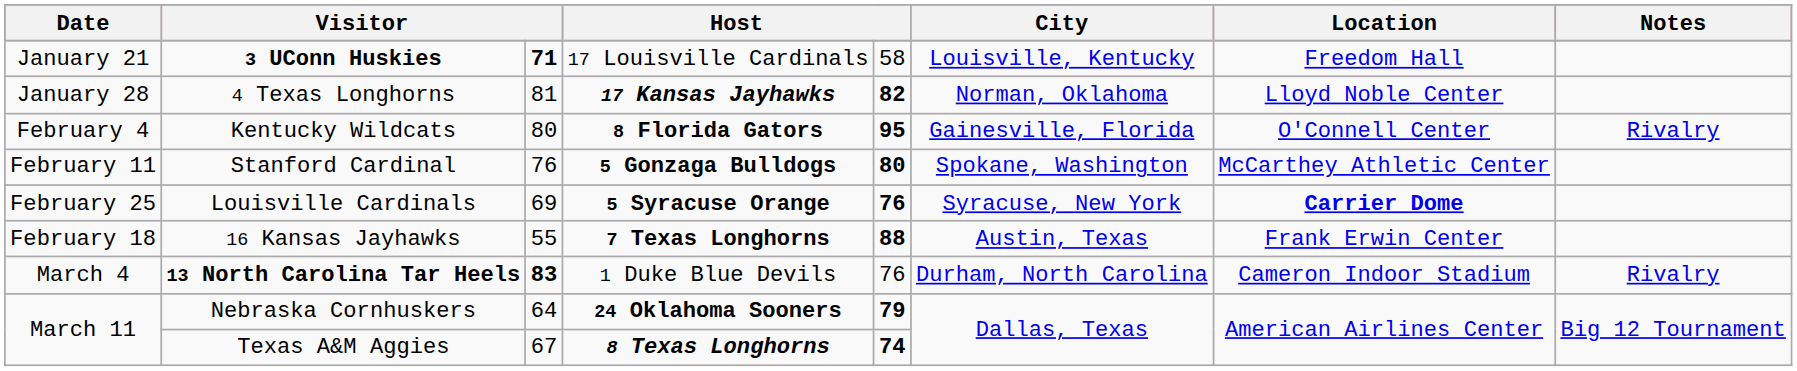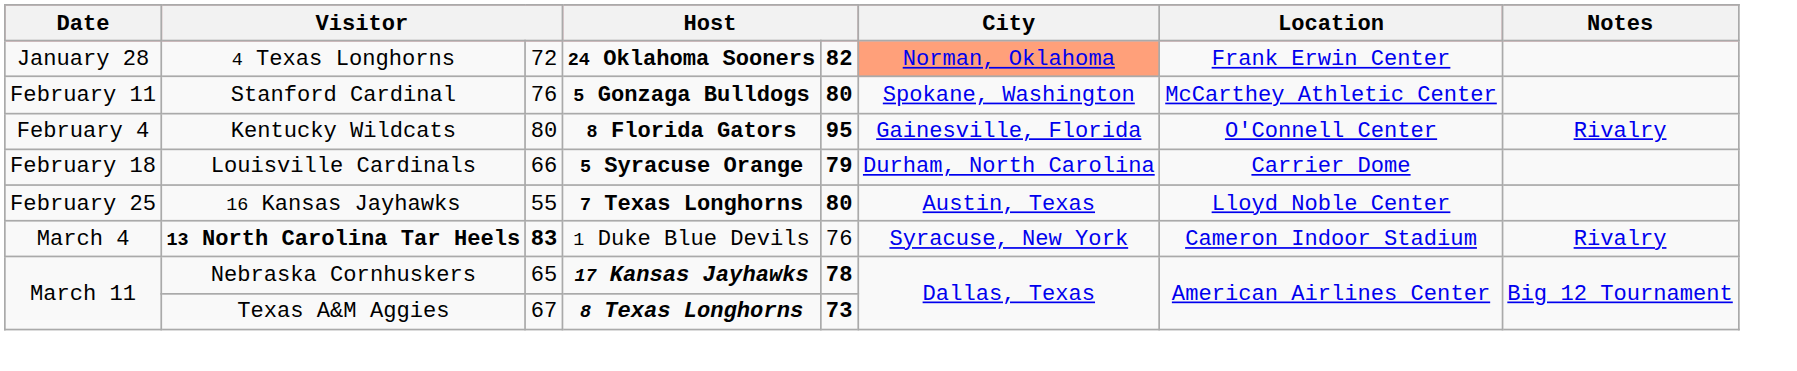- row: January 21 | 3 UConn Huskies | 71 | 17 Louisville Cardinals | 58 | Louisville, Kentucky | Freedom Hall
4 Texas Longhorns | column 3: 81 -> 72
4 Texas Longhorns | column 4: 17 Kansas Jayhawks -> 24 Oklahoma Sooners
4 Texas Longhorns | City: no background -> lightsalmon background
4 Texas Longhorns | Location: Lloyd Noble Center -> Frank Erwin Center
rows swapped: Kentucky Wildcats <-> Stanford Cardinal
Louisville Cardinals | Date: February 25 -> February 18
Louisville Cardinals | column 3: 69 -> 66
Louisville Cardinals | column 5: 76 -> 79
Louisville Cardinals | City: Syracuse, New York -> Durham, North Carolina
Louisville Cardinals | Location: bold -> normal
16 Kansas Jayhawks | Date: February 18 -> February 25
16 Kansas Jayhawks | column 5: 88 -> 80
16 Kansas Jayhawks | Location: Frank Erwin Center -> Lloyd Noble Center
13 North Carolina Tar Heels | City: Durham, North Carolina -> Syracuse, New York
Nebraska Cornhuskers | column 3: 64 -> 65
Nebraska Cornhuskers | column 4: 24 Oklahoma Sooners -> 17 Kansas Jayhawks
Nebraska Cornhuskers | column 5: 79 -> 78
Texas A&M Aggies | column 5: 74 -> 73
